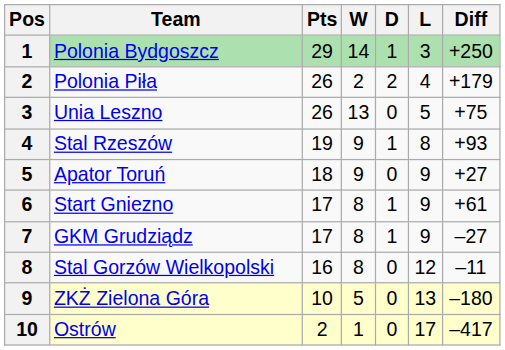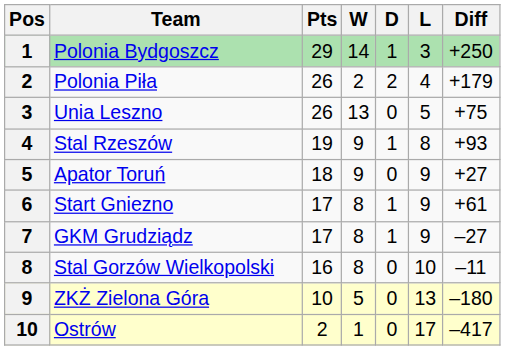Stal Gorzów Wielkopolski | L: 12 -> 10
